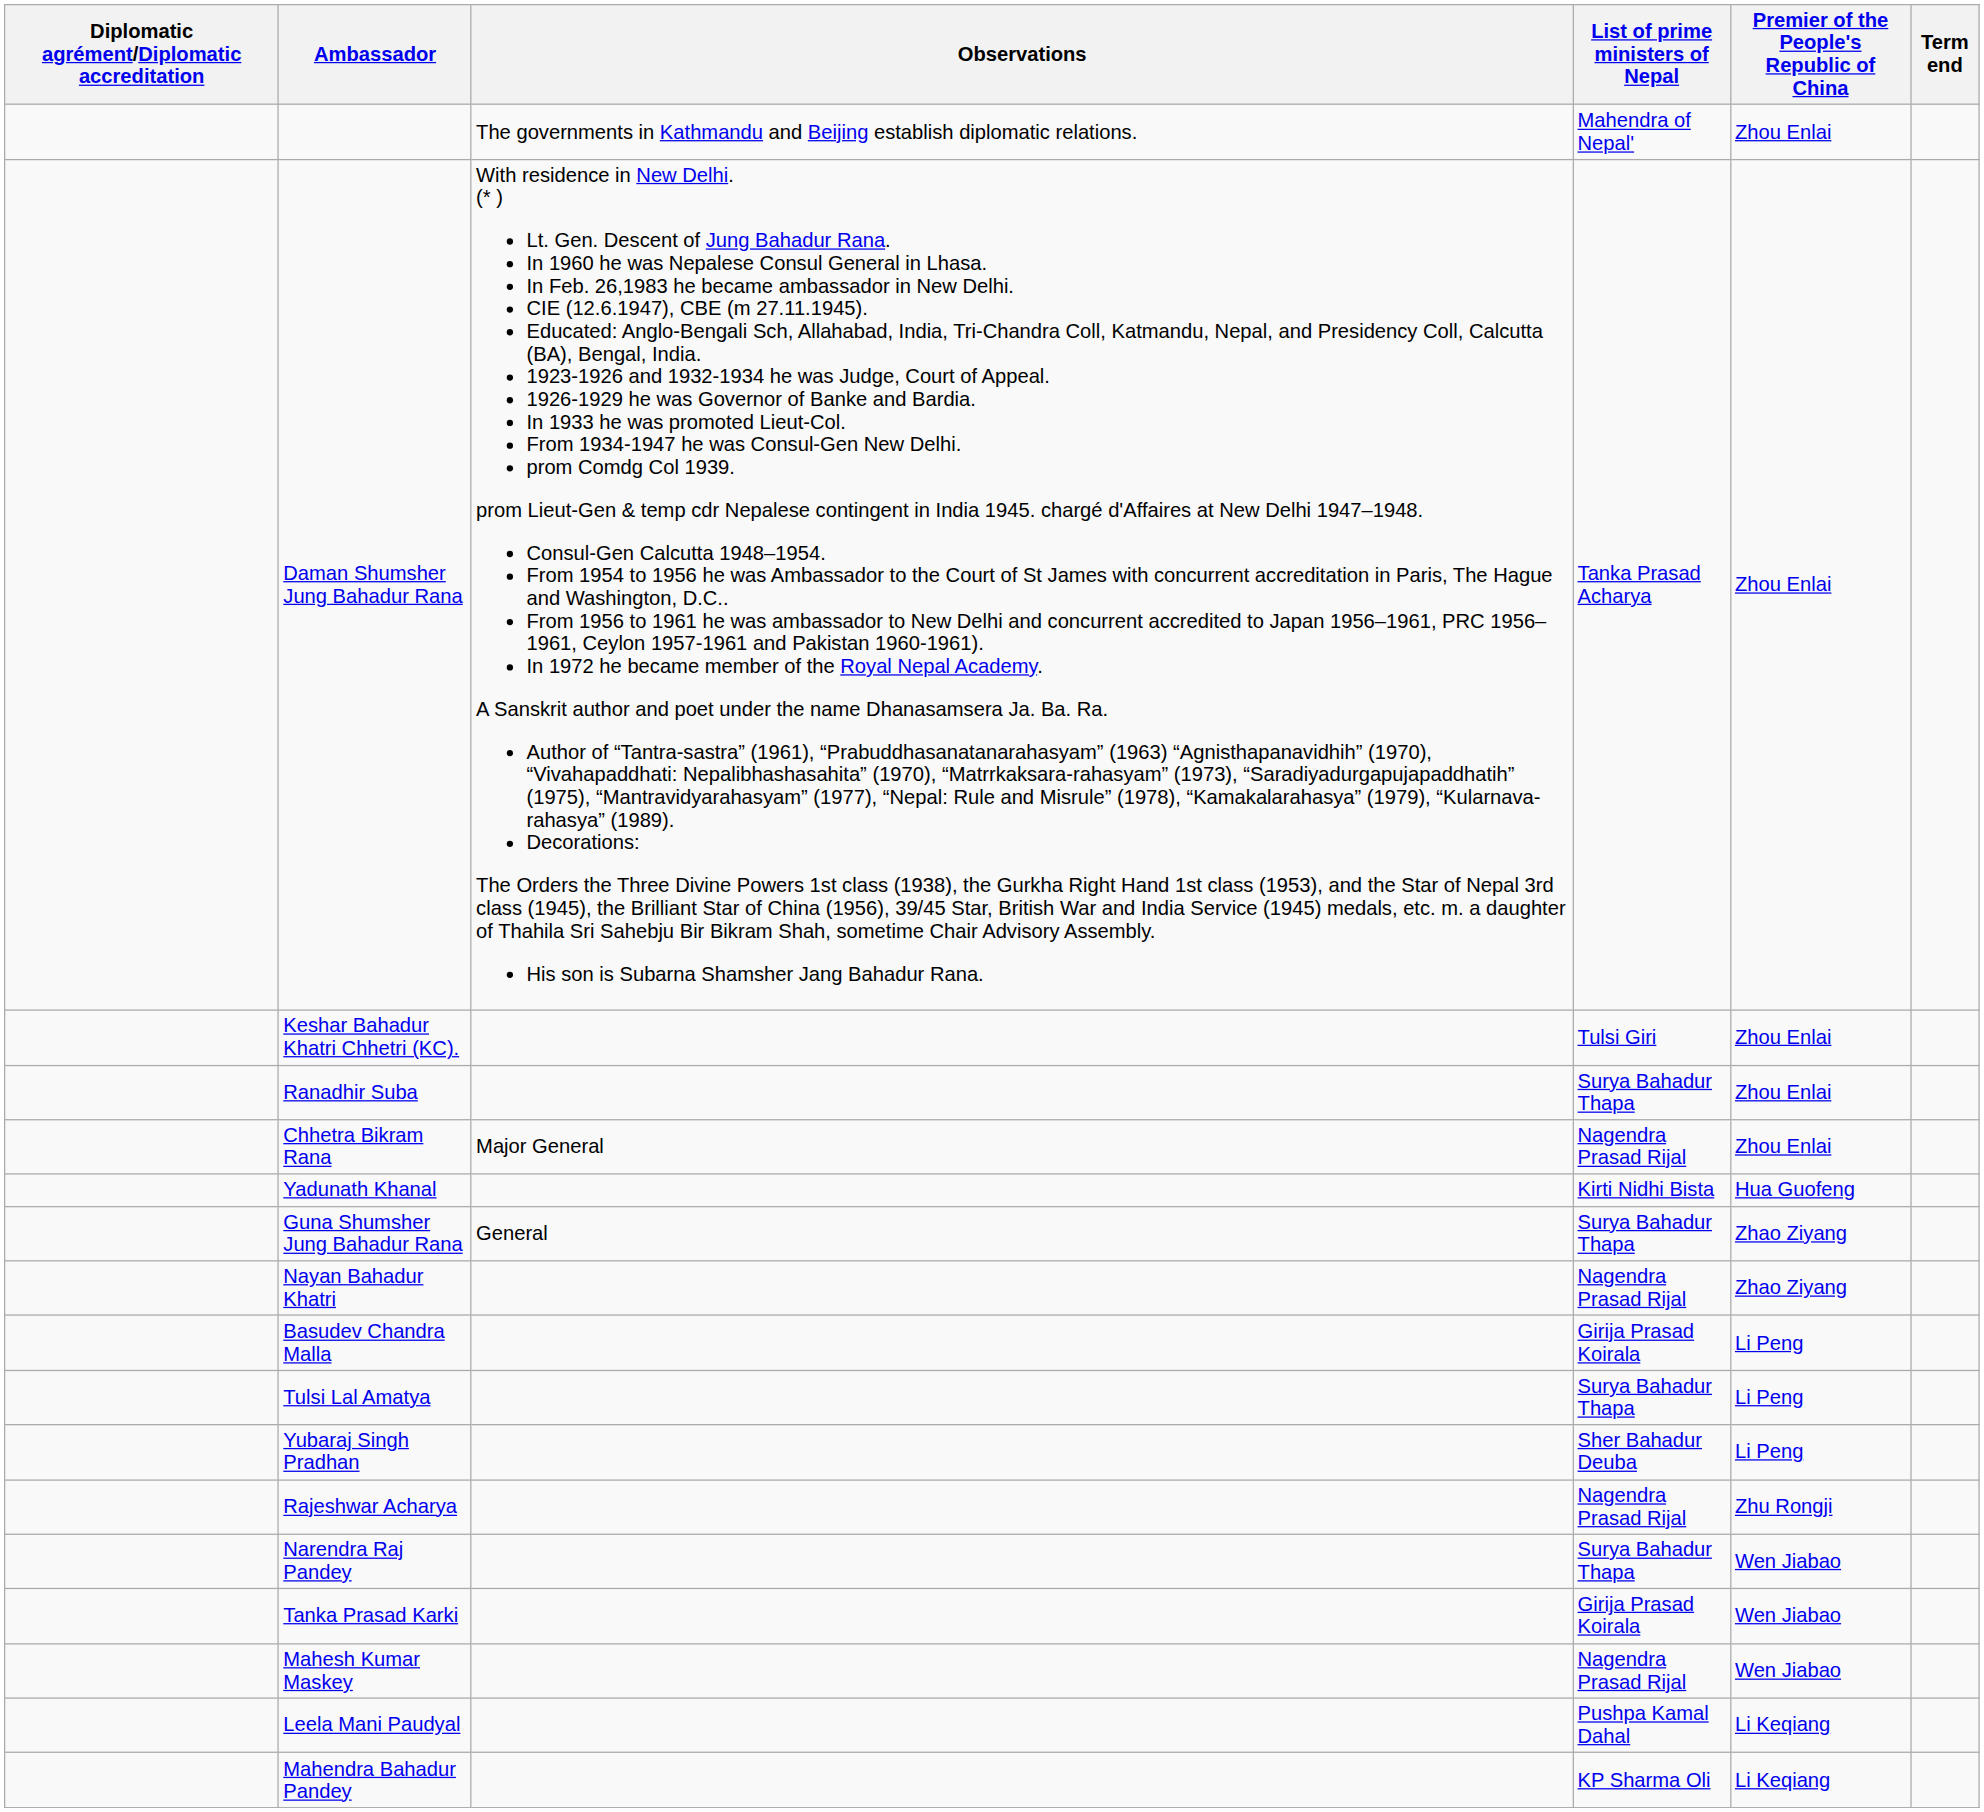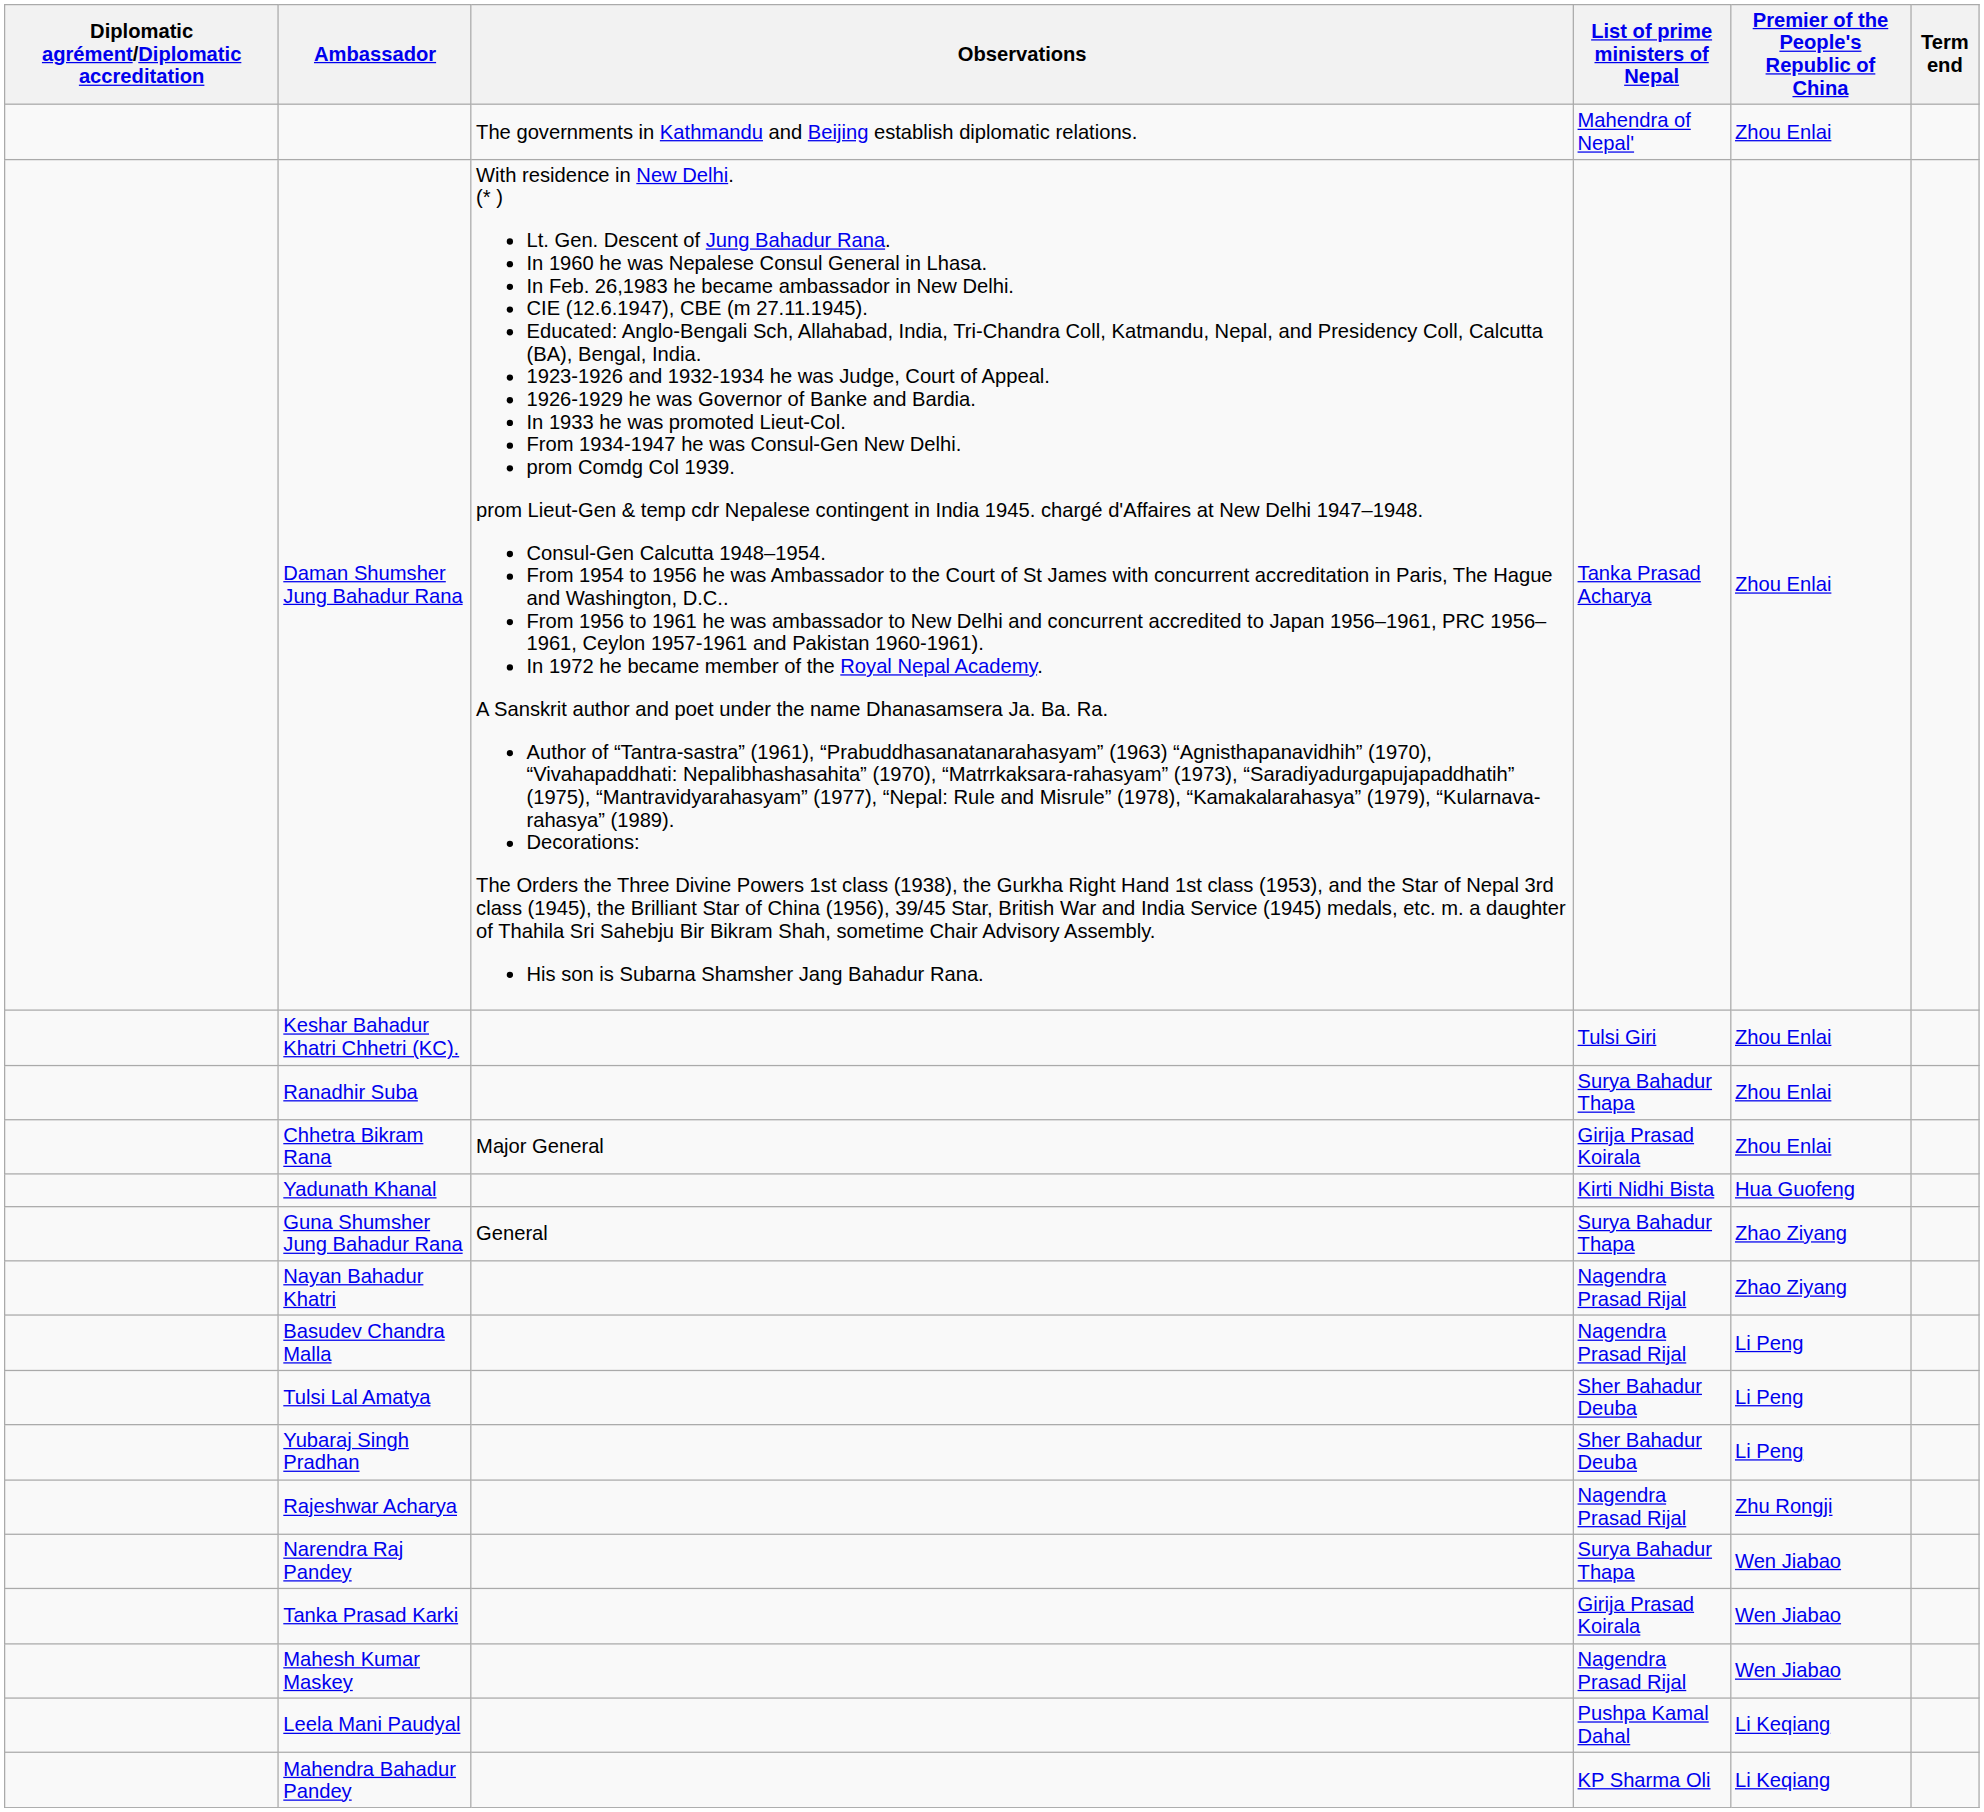Chhetra Bikram Rana | List of prime ministers of Nepal: Nagendra Prasad Rijal -> Girija Prasad Koirala
Basudev Chandra Malla | List of prime ministers of Nepal: Girija Prasad Koirala -> Nagendra Prasad Rijal
Tulsi Lal Amatya | List of prime ministers of Nepal: Surya Bahadur Thapa -> Sher Bahadur Deuba
